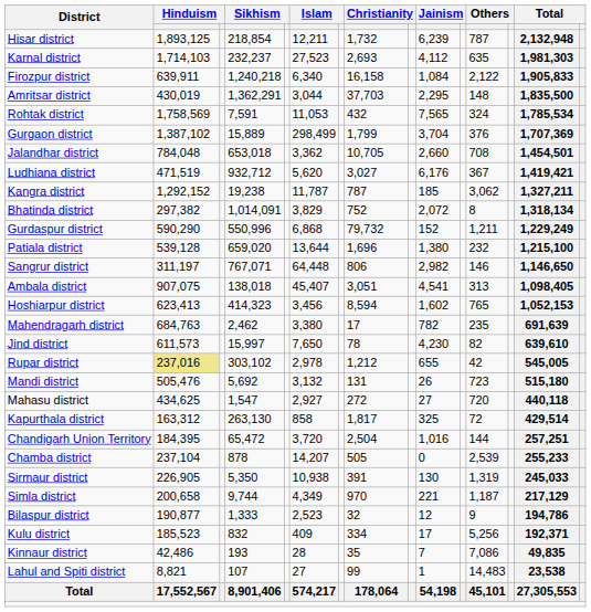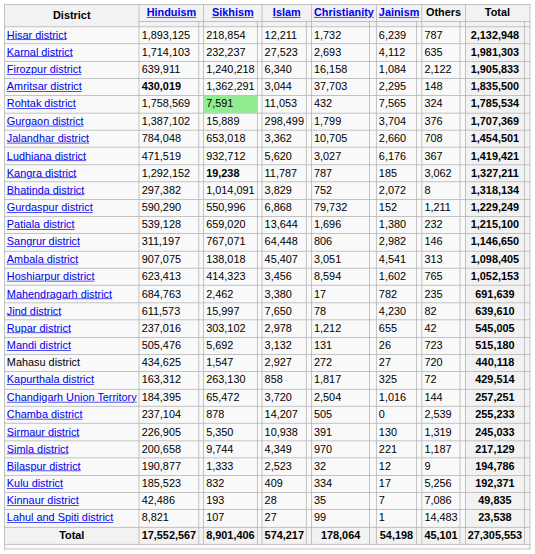Amritsar district | column 2: normal -> bold
Rohtak district | column 4: no background -> lightgreen background
Kangra district | column 4: normal -> bold
Rupar district | column 2: khaki background -> no background
